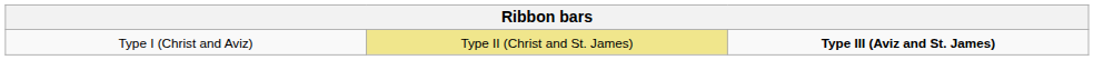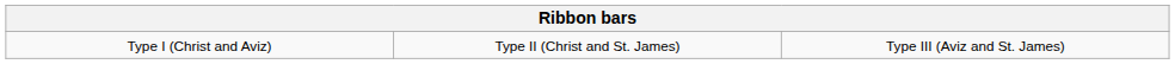Type I (Christ and Aviz) | column 2: khaki background -> no background
Type I (Christ and Aviz) | column 3: bold -> normal
